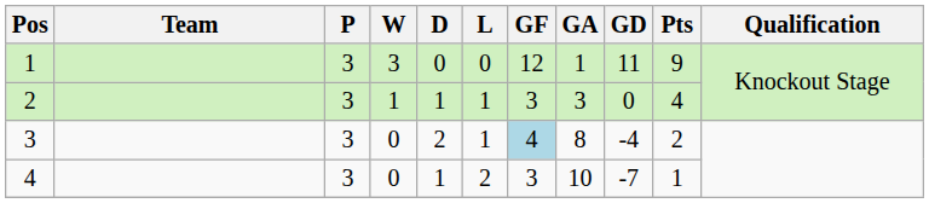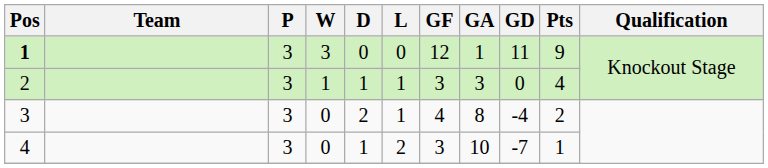row 2 | Pos: normal -> bold
row 4 | GF: lightblue background -> no background
